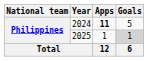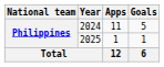2024 | Apps: bold -> normal
2025 | Goals: lightgrey background -> no background
